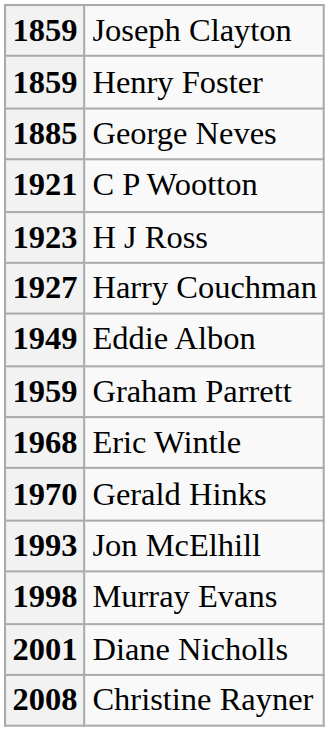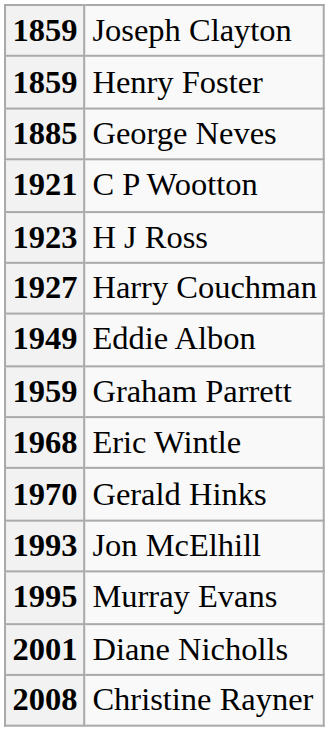row 12 | column 1: 1998 -> 1995
